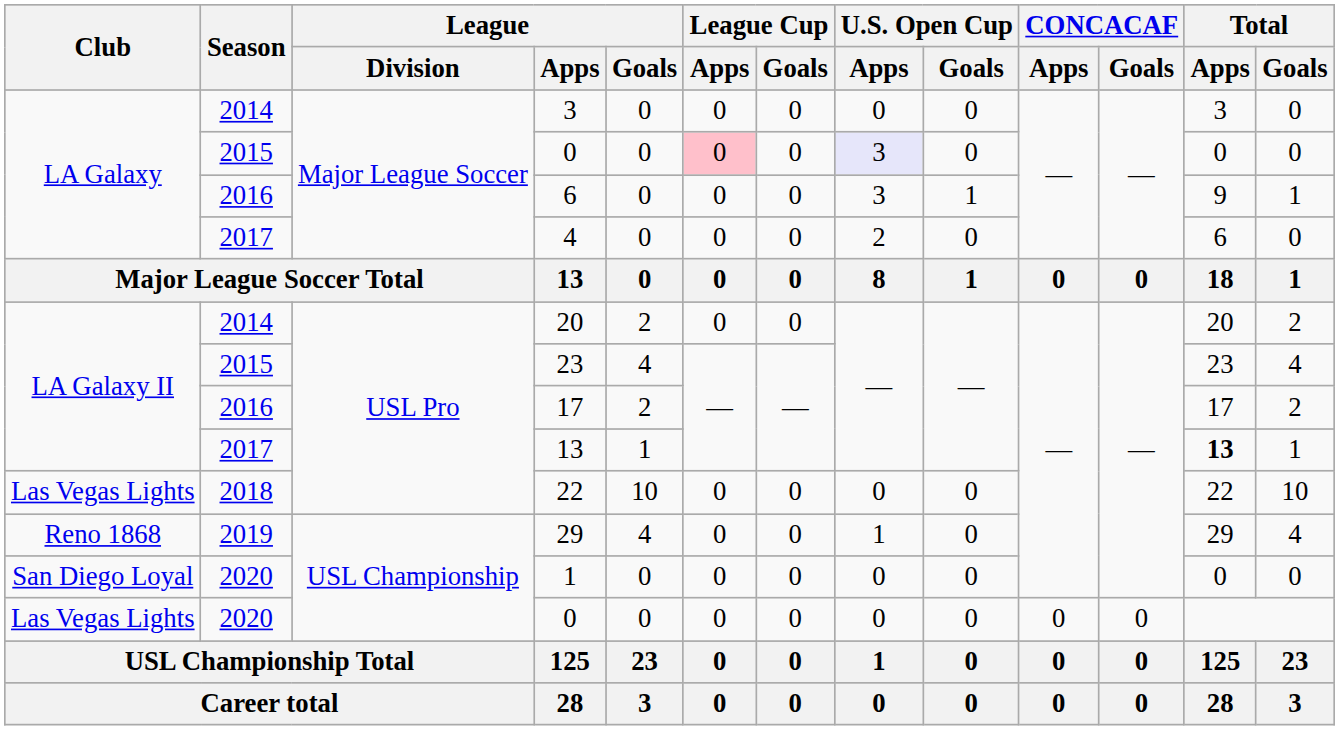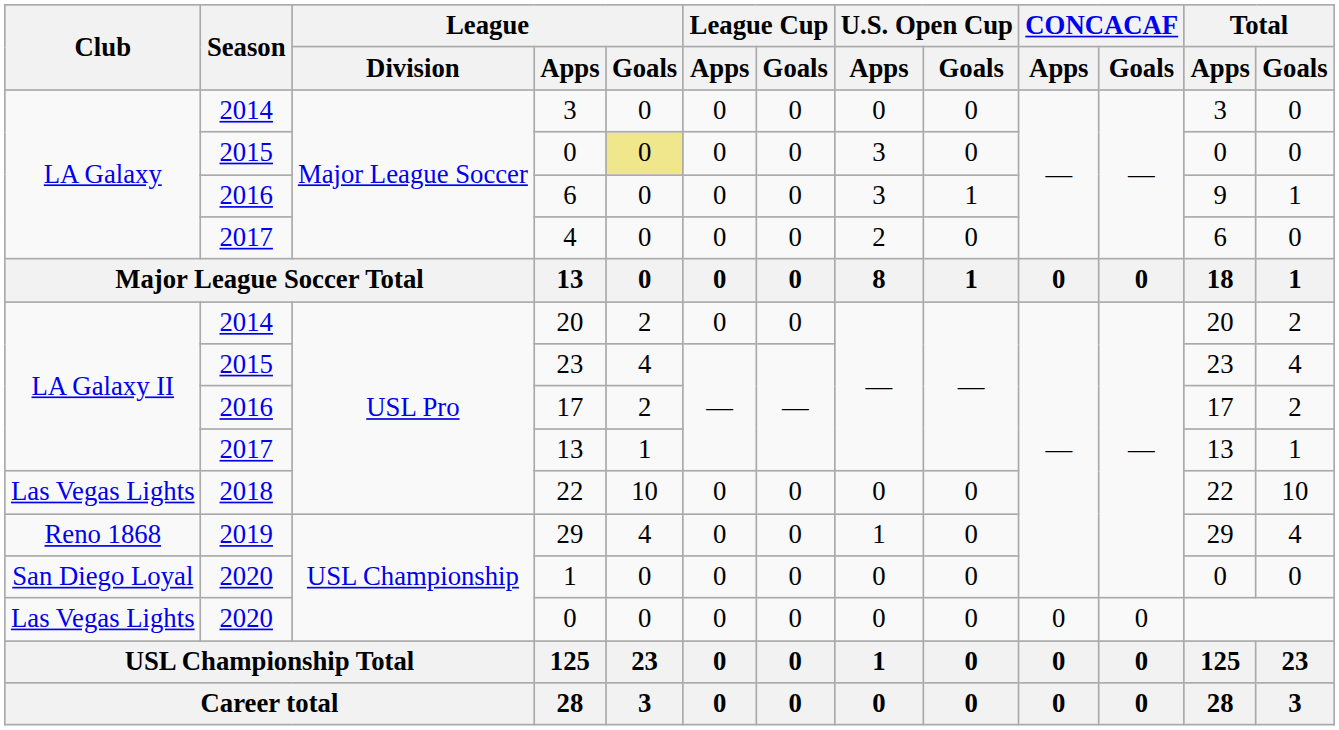2015 / 0 | League / Goals: no background -> khaki background
2015 / 0 | League Cup / Apps: pink background -> no background
2015 / 0 | U.S. Open Cup / Apps: lavender background -> no background
2017 / 13 | Total / Apps: bold -> normal
